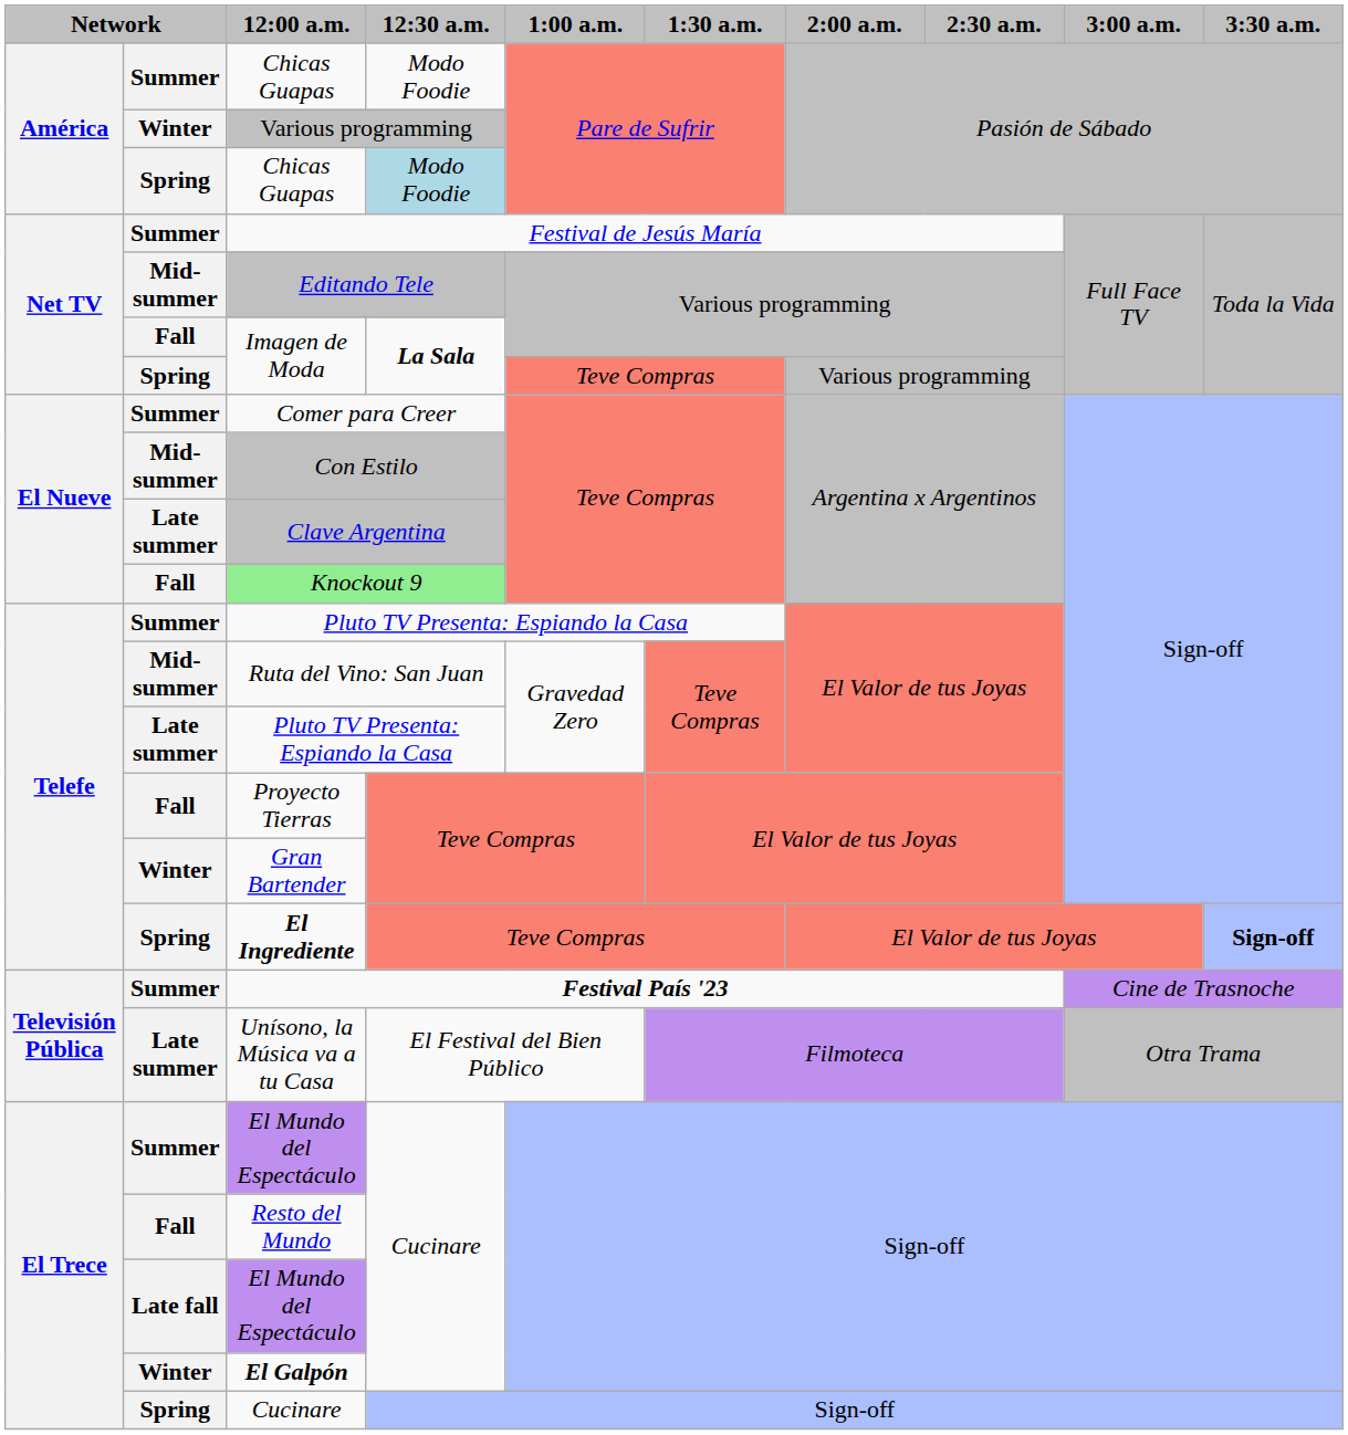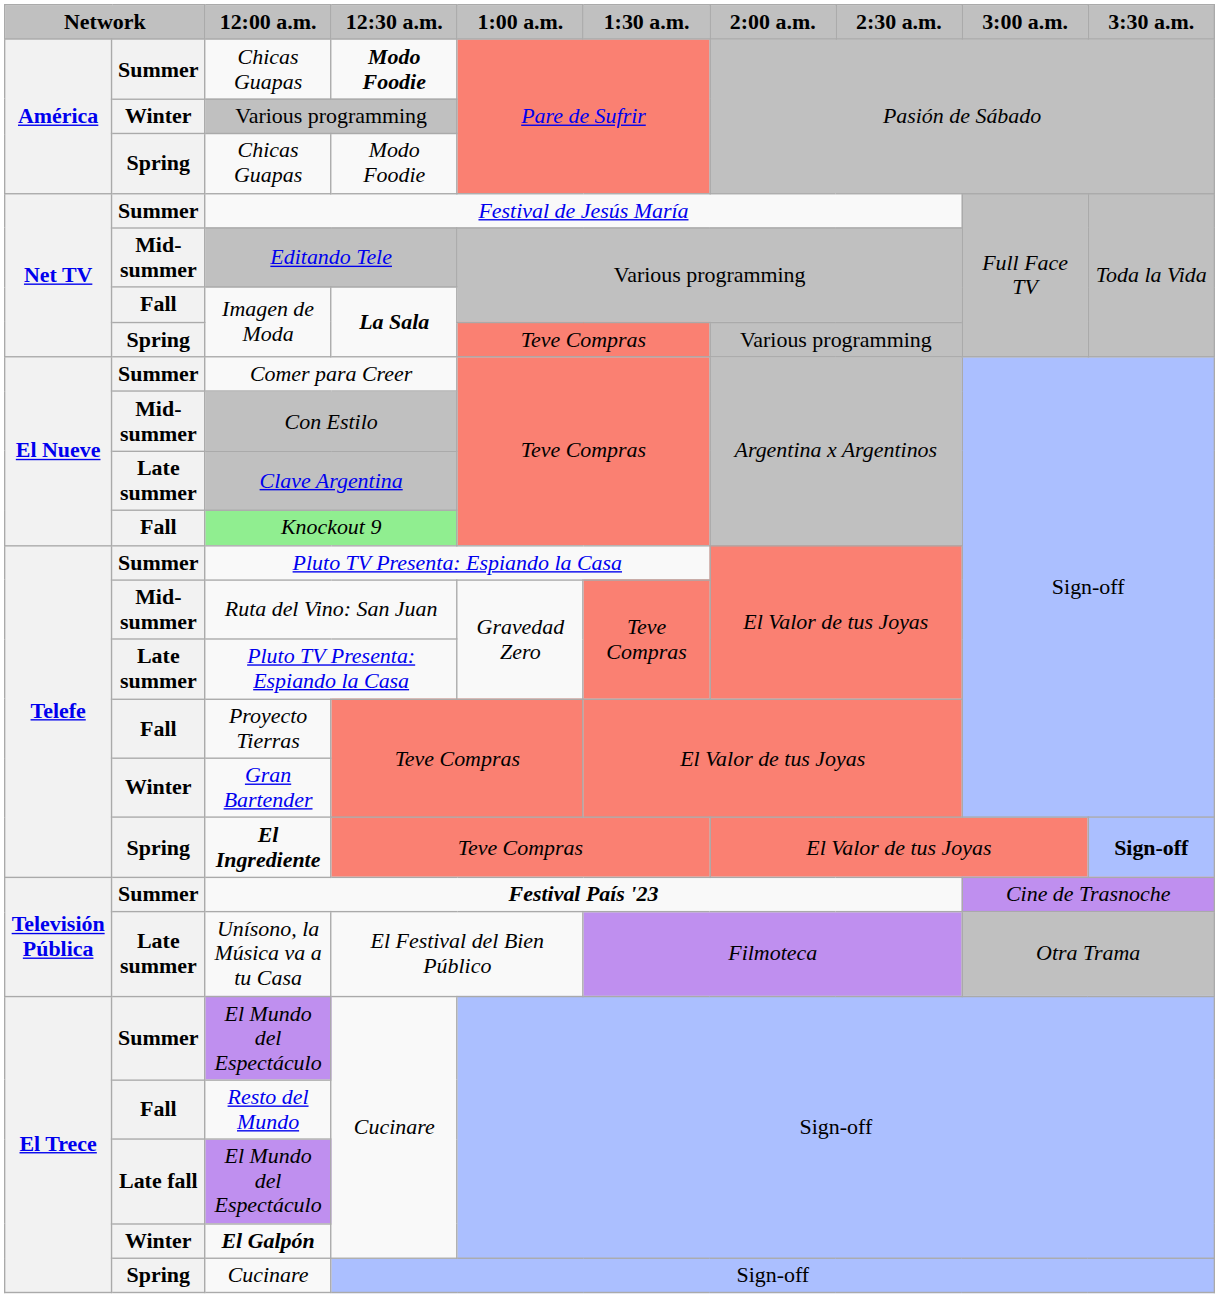Summer / Chicas Guapas | 12:30 a.m.: normal -> bold
Spring / Chicas Guapas | 12:30 a.m.: lightblue background -> no background
